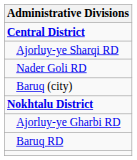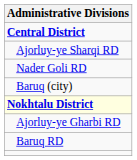row 6 | column 1: no background -> lightyellow background
